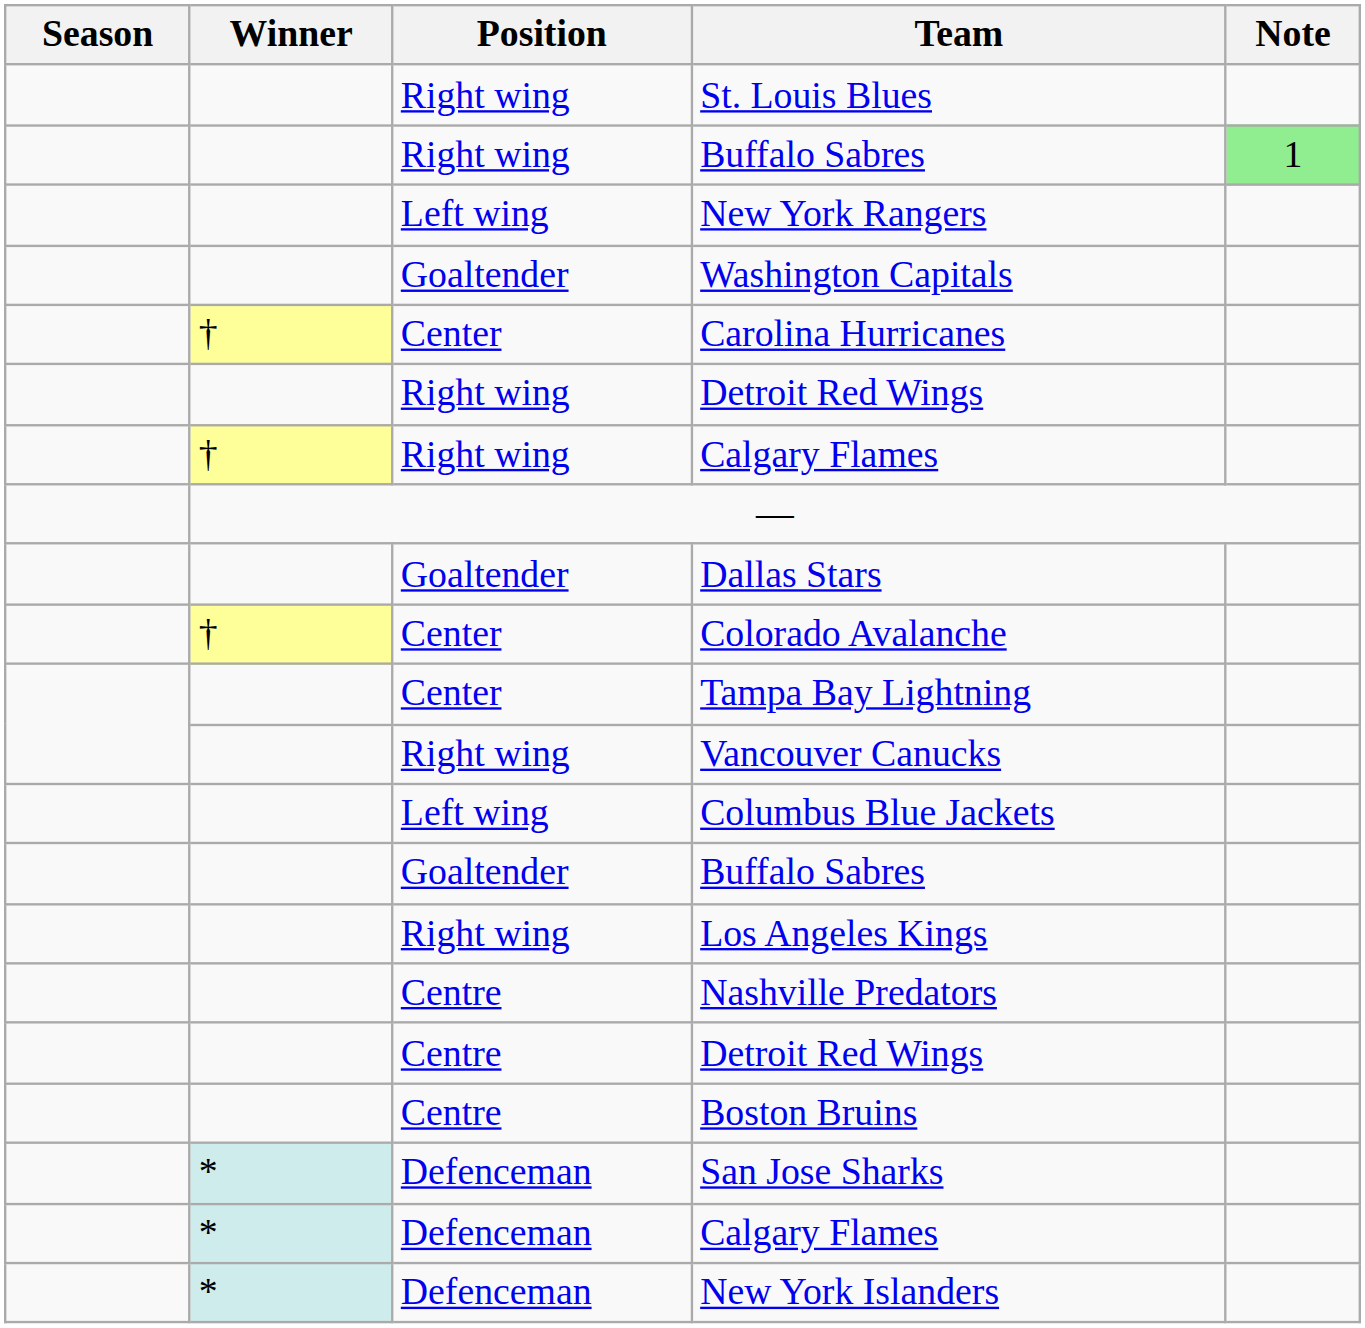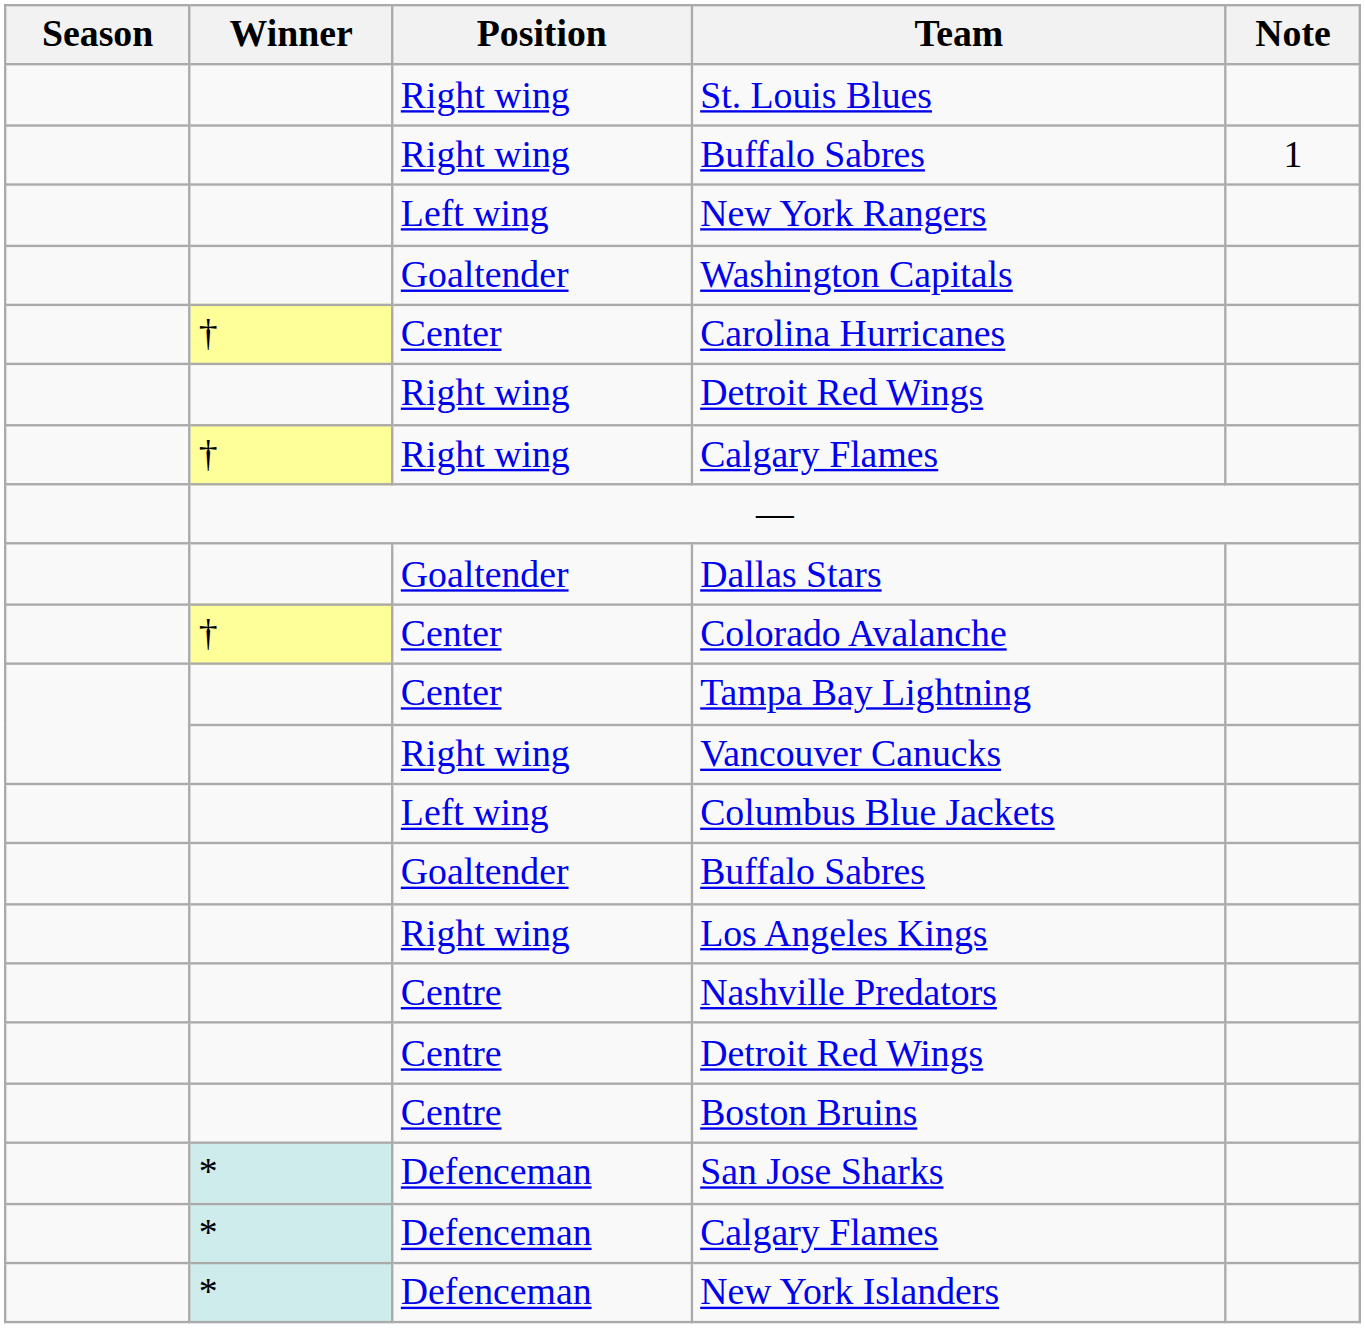Right wing / Buffalo Sabres | Note: lightgreen background -> no background
